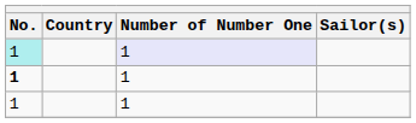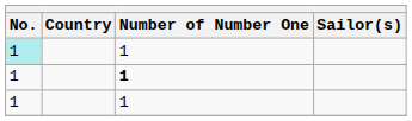row 3 | Number of Number One: lavender background -> no background
row 4 | No.: bold -> normal
row 4 | Number of Number One: normal -> bold
